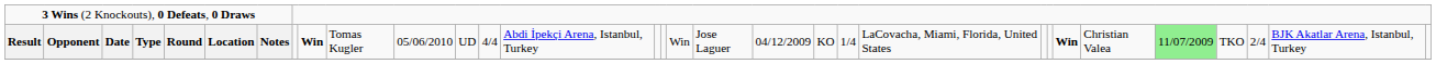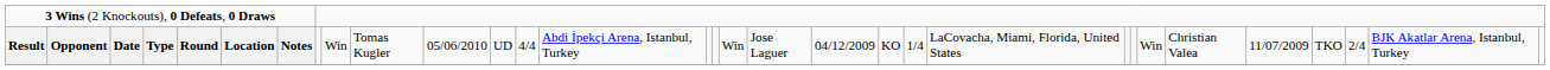Result | column 9: bold -> normal
Result | column 25: bold -> normal
Result | column 27: lightgreen background -> no background
